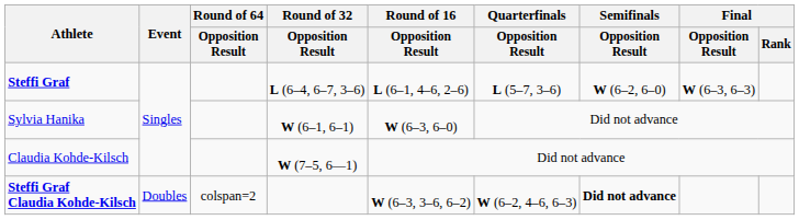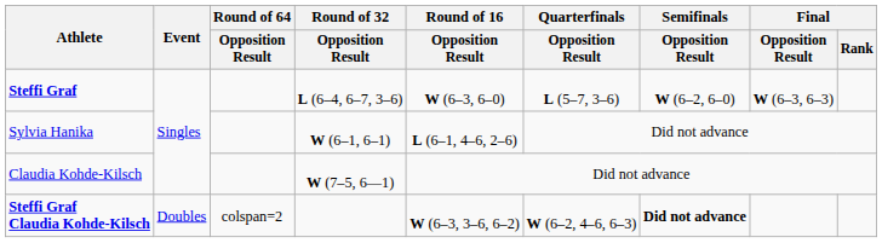Steffi Graf | Round of 16 / Opposition Result: L (6–1, 4–6, 2–6) -> W (6–3, 6–0)
Sylvia Hanika | Round of 16 / Opposition Result: W (6–3, 6–0) -> L (6–1, 4–6, 2–6)
